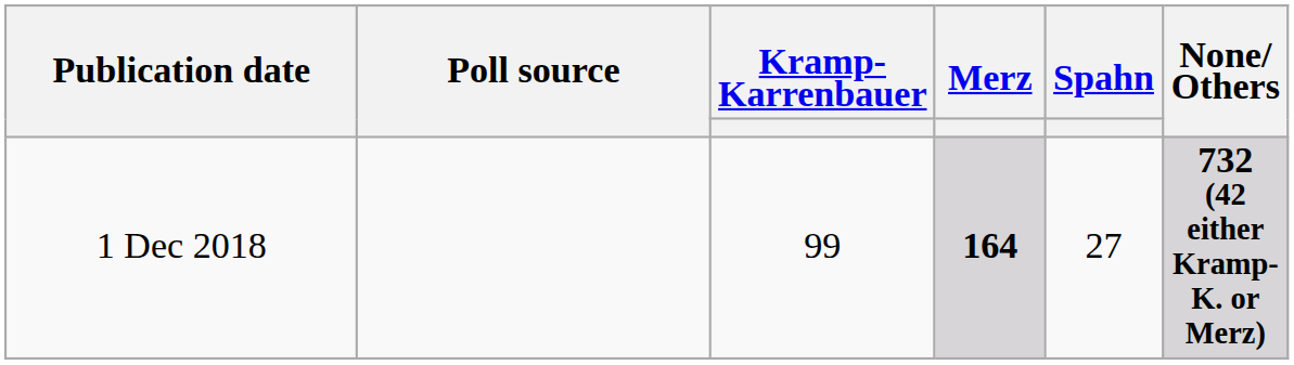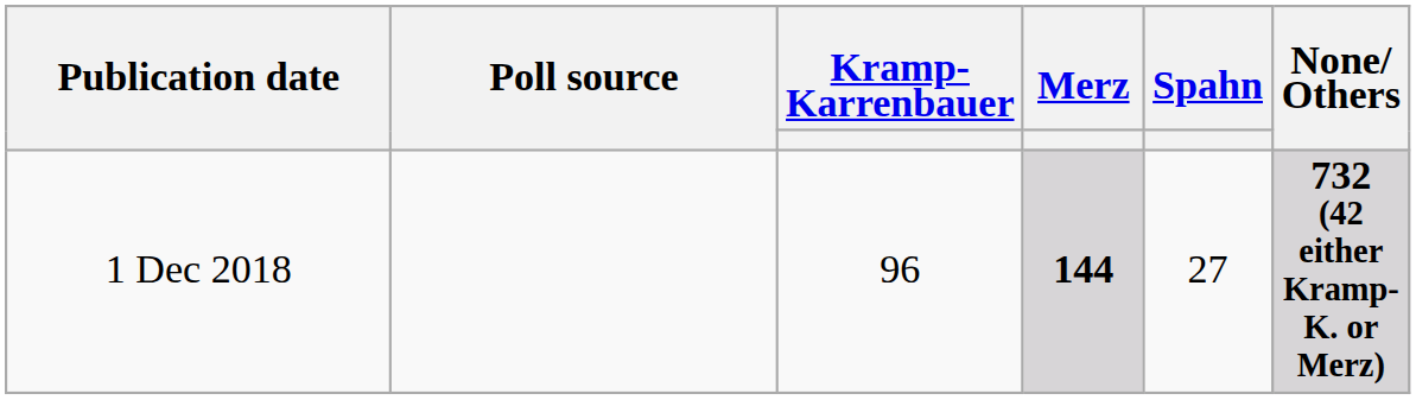1 Dec 2018 | Kramp-Karrenbauer: 99 -> 96
1 Dec 2018 | Merz: 164 -> 144
